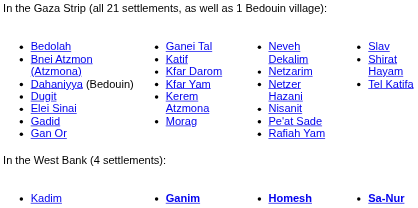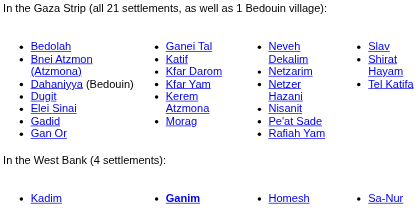Kadim | column 3: bold -> normal
Kadim | column 4: bold -> normal
